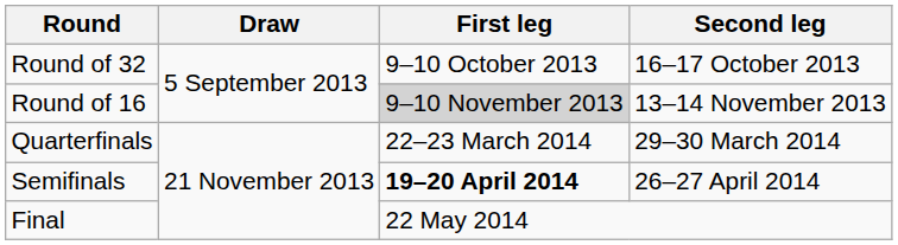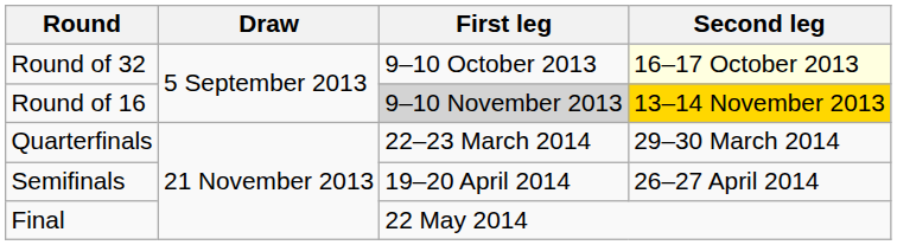Round of 32 | Second leg: no background -> lightyellow background
Round of 16 | Second leg: no background -> gold background
Semifinals | First leg: bold -> normal
